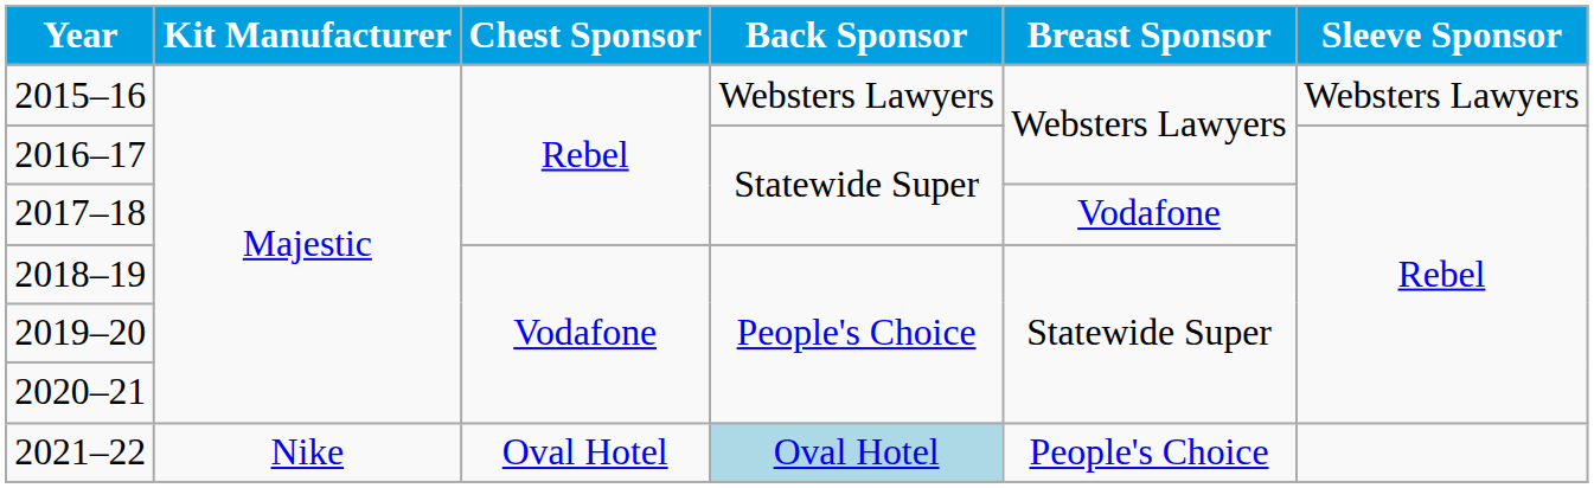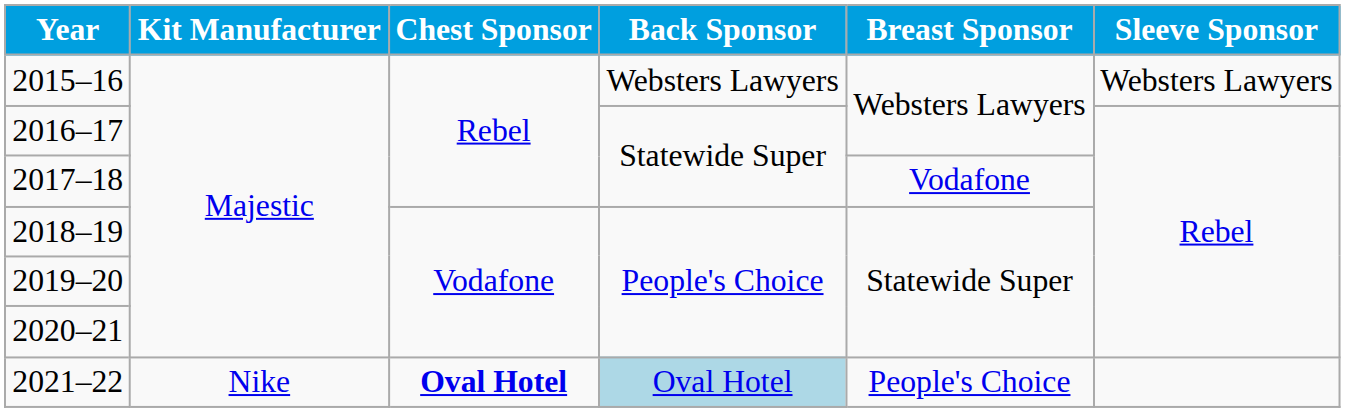2021–22 | Chest Sponsor: normal -> bold
